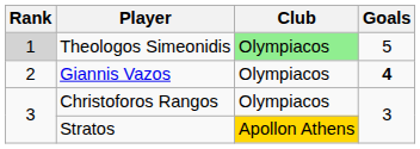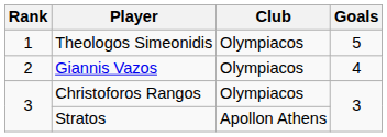Theologos Simeonidis | Rank: lightgrey background -> no background
Theologos Simeonidis | Club: lightgreen background -> no background
Giannis Vazos | Goals: bold -> normal
Stratos | Club: gold background -> no background
